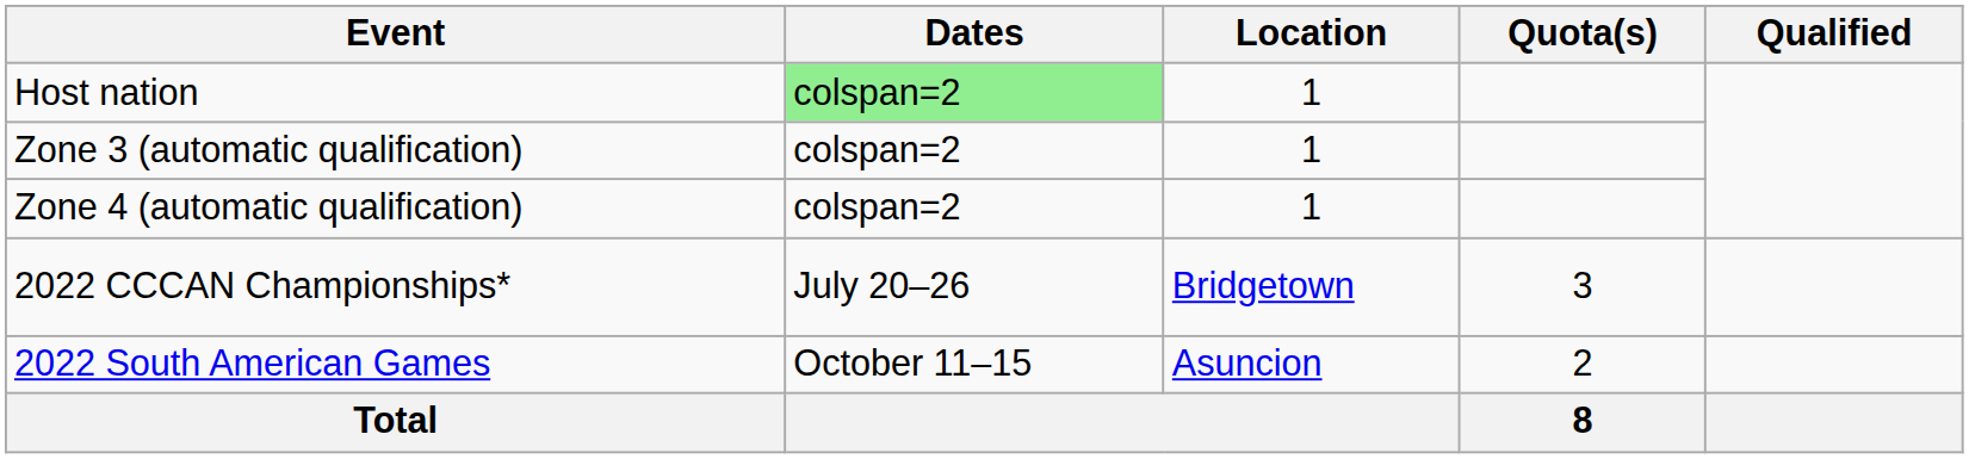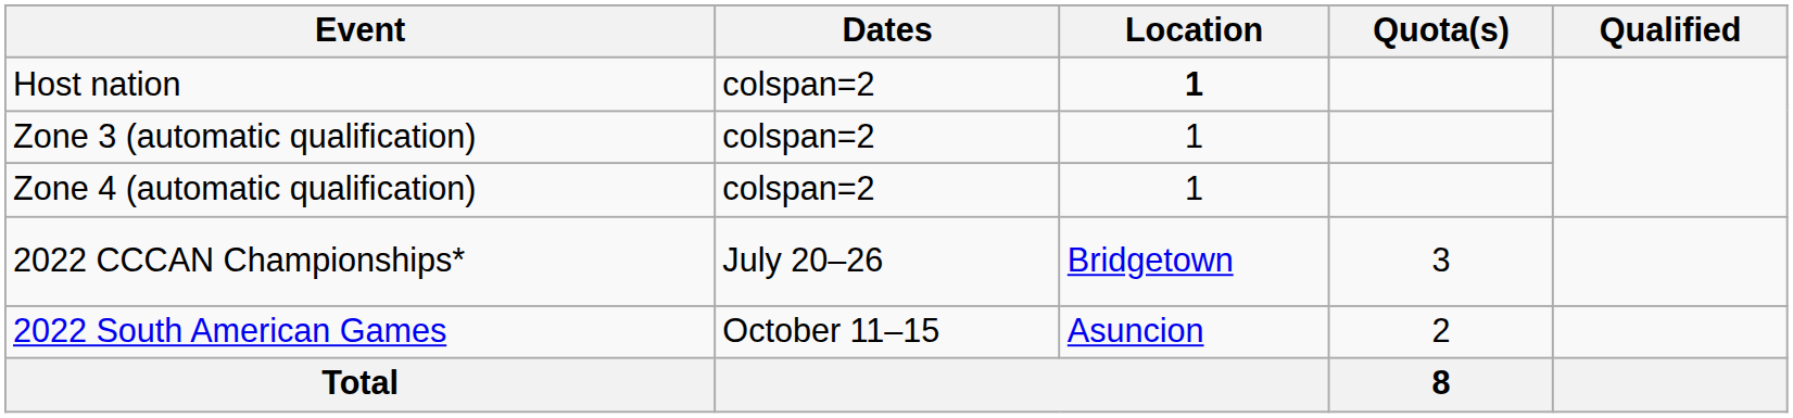Host nation | Dates: lightgreen background -> no background
Host nation | Location: normal -> bold
